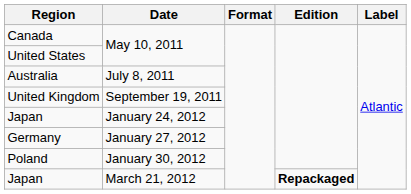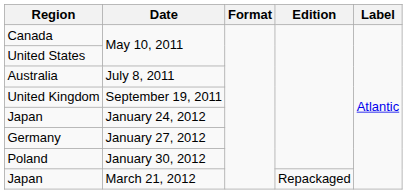Japan / March 21, 2012 | Edition: bold -> normal
